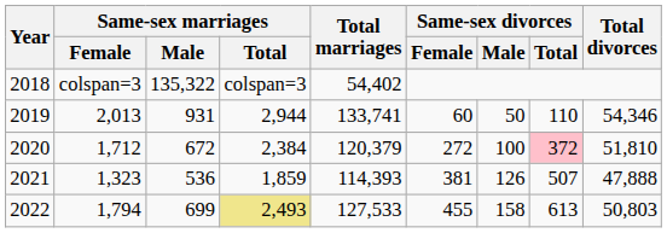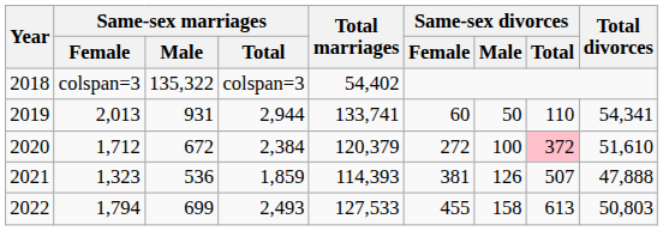2019 | Total divorces: 54,346 -> 54,341
2020 | Total divorces: 51,810 -> 51,610
2022 | Same-sex marriages / Total: khaki background -> no background
